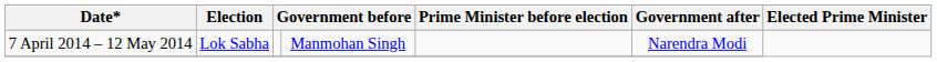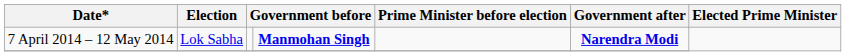7 April 2014 – 12 May 2014 | column 4: normal -> bold
7 April 2014 – 12 May 2014 | column 6: normal -> bold
